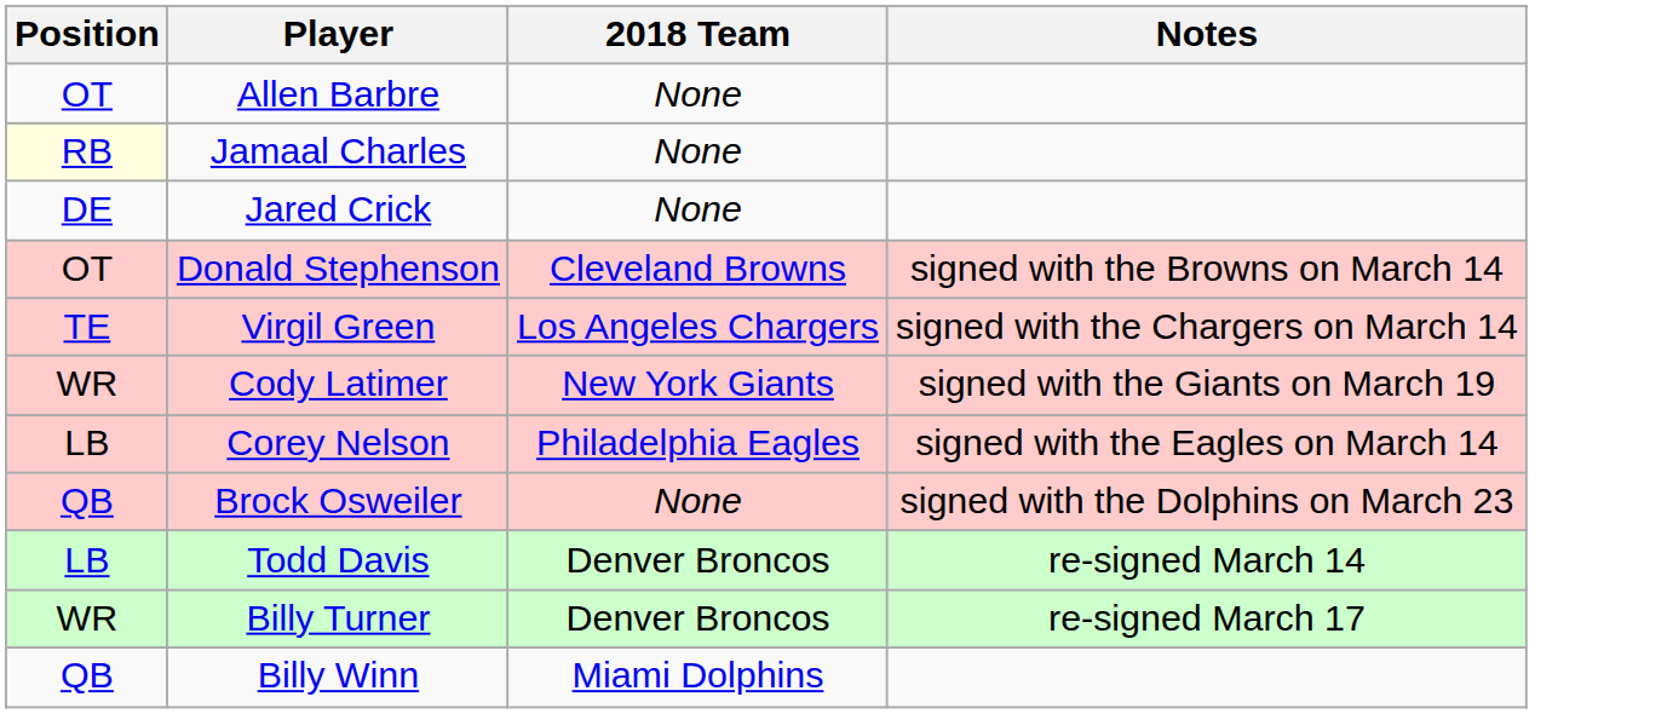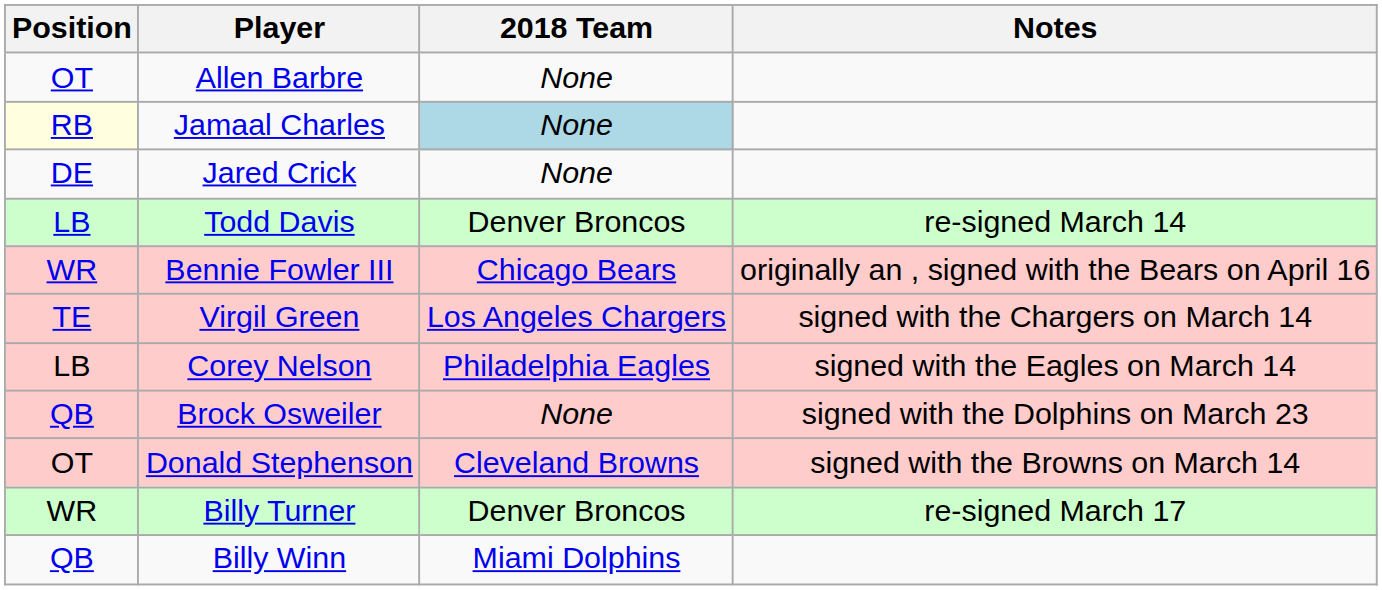Jamaal Charles | 2018 Team: no background -> lightblue background
rows swapped: Todd Davis <-> Donald Stephenson
+ row: WR | Bennie Fowler III | Chicago Bears | originally an , signed with the Bears on April 16
- row: WR | Cody Latimer | New York Giants | signed with the Giants on March 19
